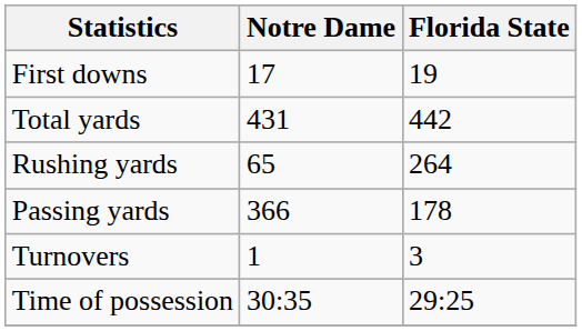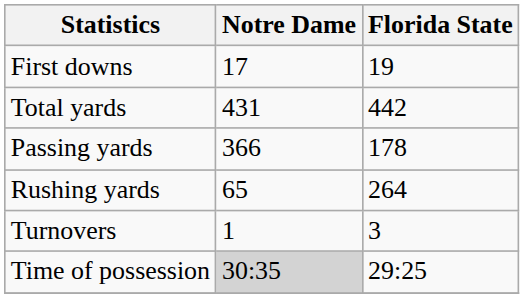rows swapped: Rushing yards <-> Passing yards
Time of possession | Notre Dame: no background -> lightgrey background
